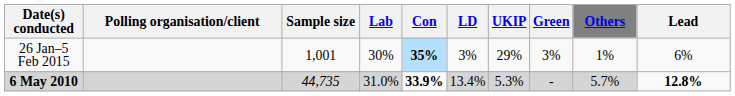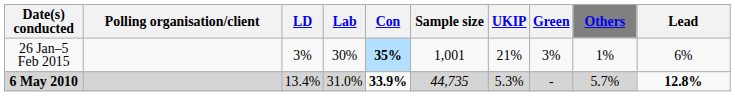columns swapped: Sample size <-> LD
26 Jan–5 Feb 2015 | UKIP: 29% -> 21%
